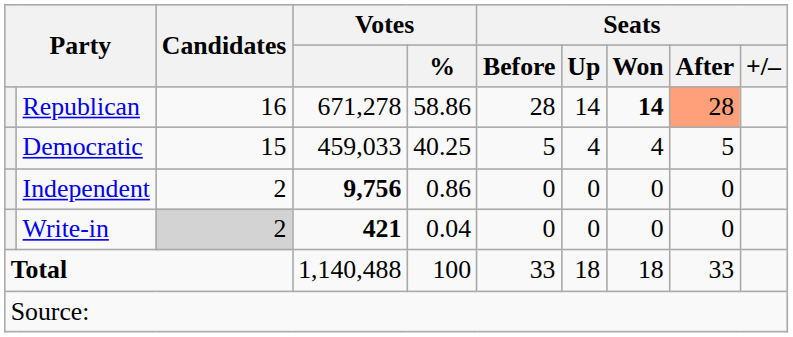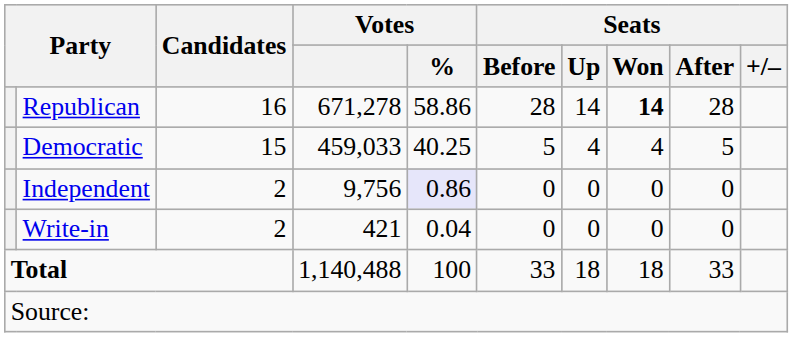Republican | Seats / After: lightsalmon background -> no background
Independent | Votes: bold -> normal
Independent | Votes / %: no background -> lavender background
Write-in | Candidates: lightgrey background -> no background
Write-in | Votes: bold -> normal
